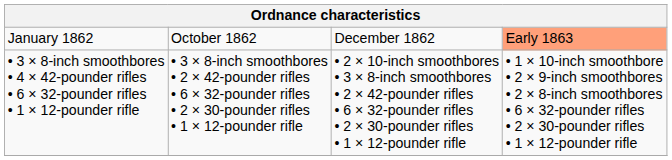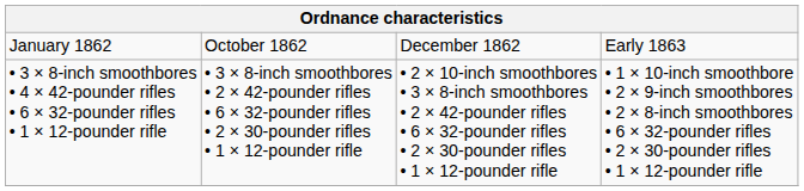January 1862 | column 4: lightsalmon background -> no background
